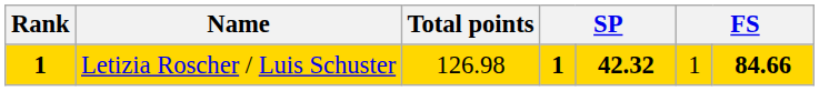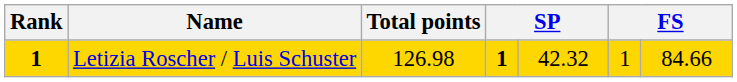Letizia Roscher / Luis Schuster | column 5: bold -> normal
Letizia Roscher / Luis Schuster | column 7: bold -> normal
